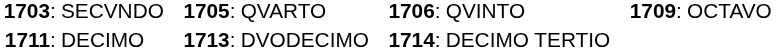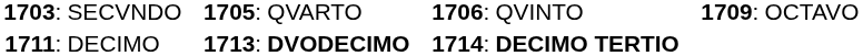DECIMO | column 4: normal -> bold
DECIMO | column 6: normal -> bold
